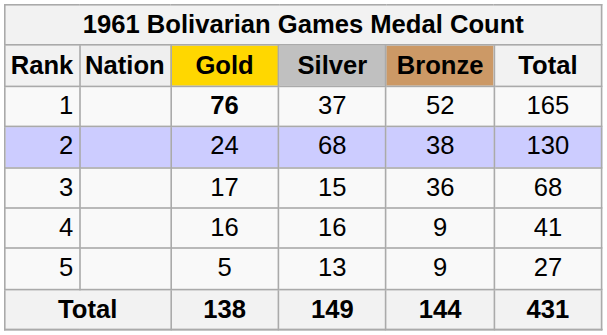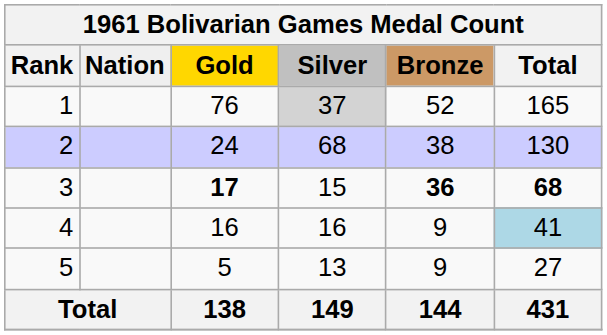1 | Gold: bold -> normal
1 | Silver: no background -> lightgrey background
3 | Gold: normal -> bold
3 | Bronze: normal -> bold
3 | Total: normal -> bold
4 | Total: no background -> lightblue background
